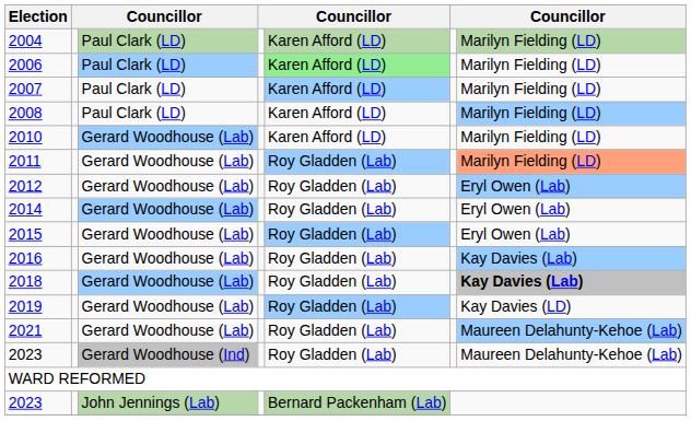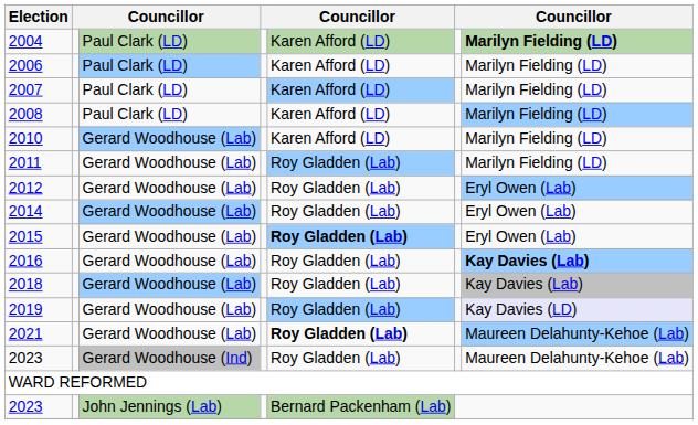2004 | column 7: normal -> bold
2006 | column 5: lightgreen background -> no background
2011 | column 7: lightsalmon background -> no background
2015 | column 5: normal -> bold
2016 | column 7: normal -> bold
2018 | column 7: bold -> normal
2019 | column 7: no background -> lavender background
2021 | column 5: normal -> bold
